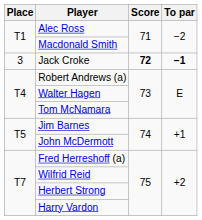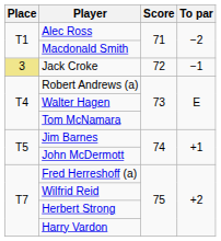Jack Croke | Place: no background -> khaki background
Jack Croke | Score: bold -> normal
Jack Croke | To par: bold -> normal
